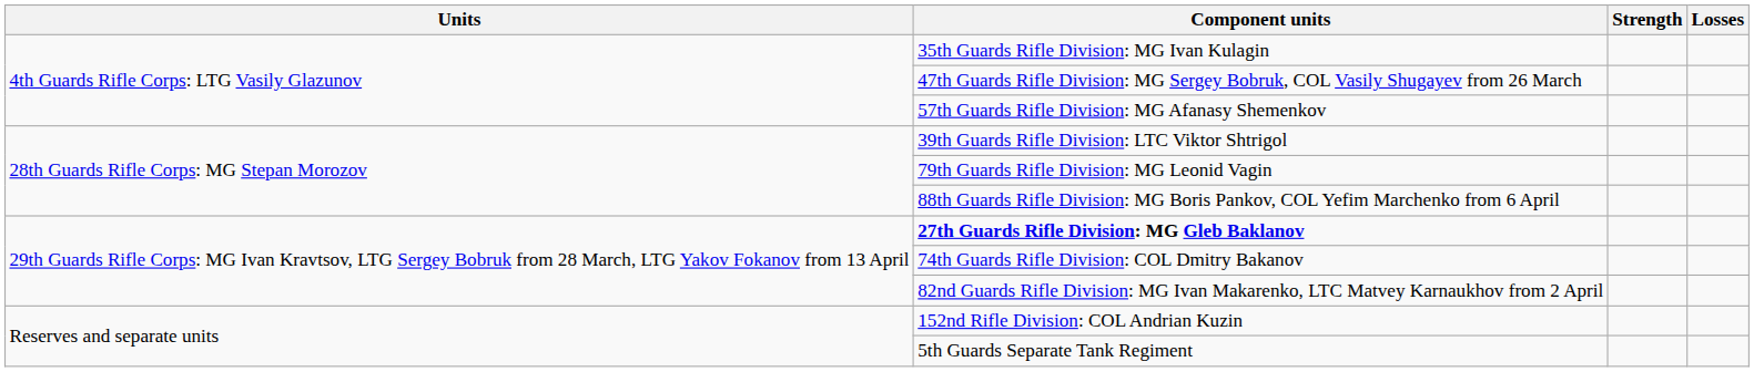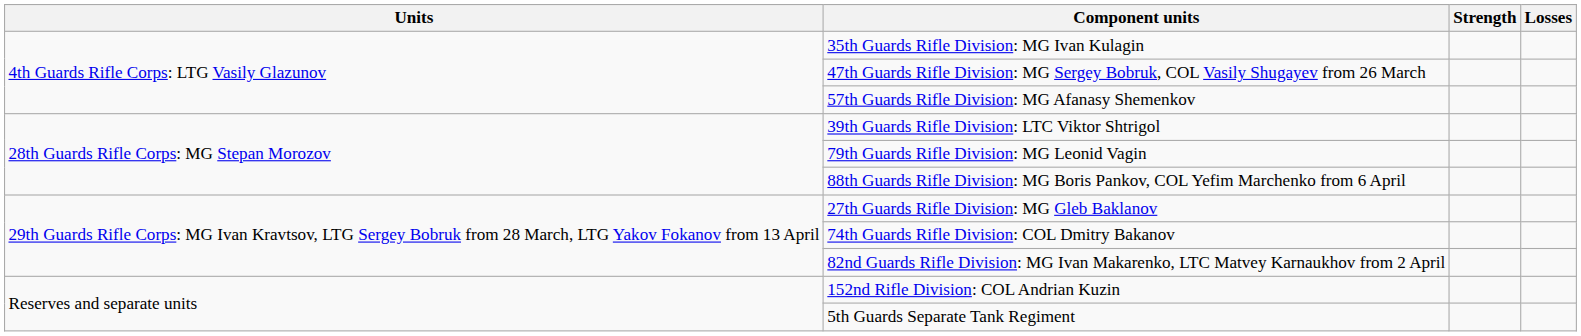27th Guards Rifle Division: MG Gleb Baklanov | Component units: bold -> normal
